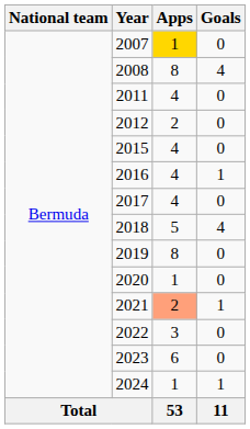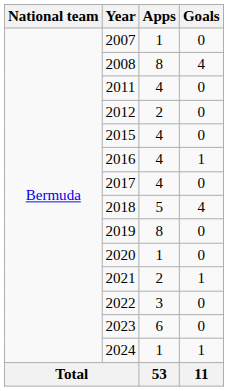2007 | Apps: gold background -> no background
2021 | Apps: lightsalmon background -> no background
